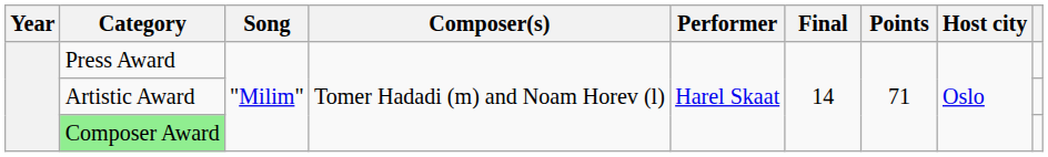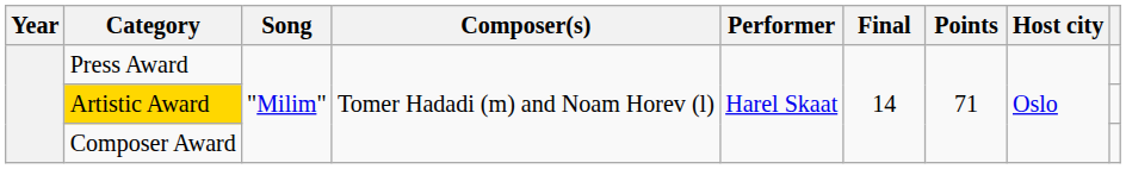Artistic Award | Category: no background -> gold background
Composer Award | Category: lightgreen background -> no background
